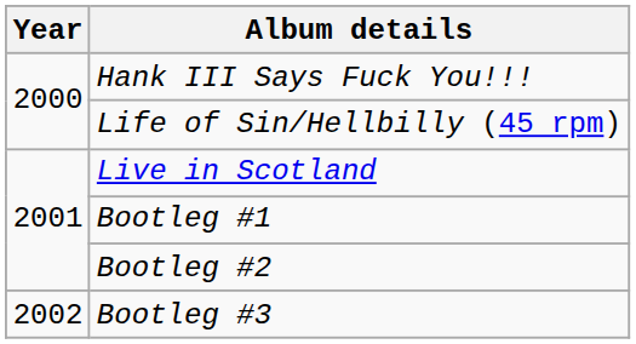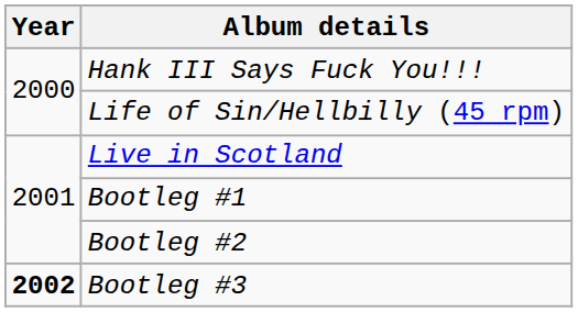Bootleg #3 | Year: normal -> bold
